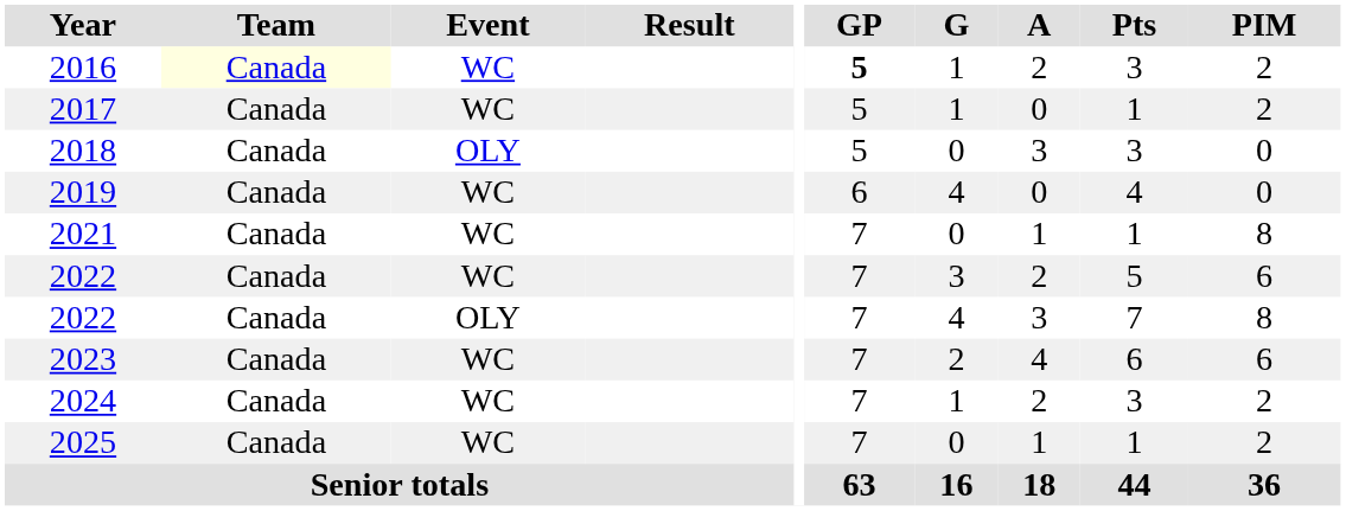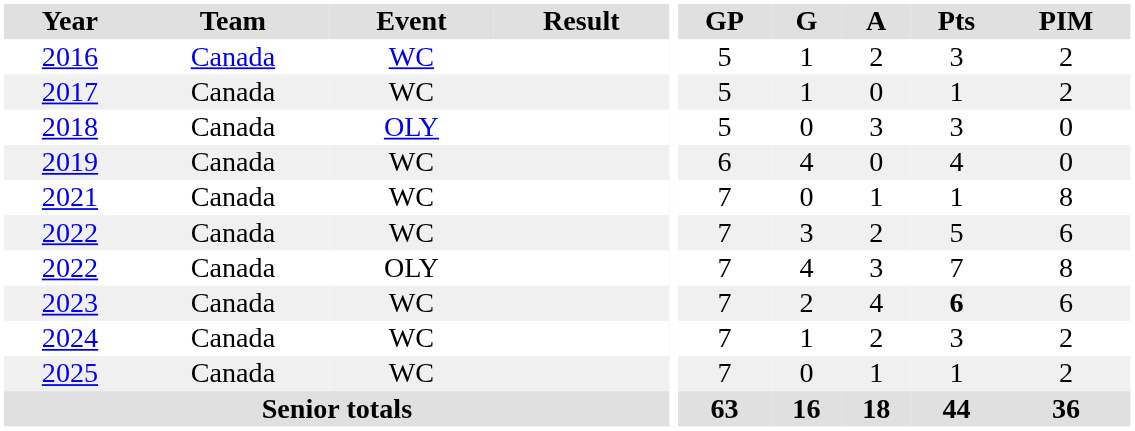2016 | Team: lightyellow background -> no background
2016 | GP: bold -> normal
2023 | Pts: normal -> bold
